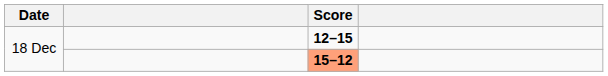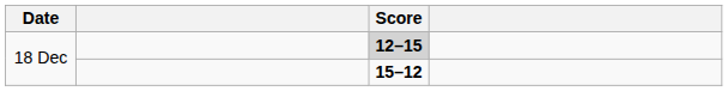12–15 | Score: no background -> lightgrey background
15–12 | Score: lightsalmon background -> no background
